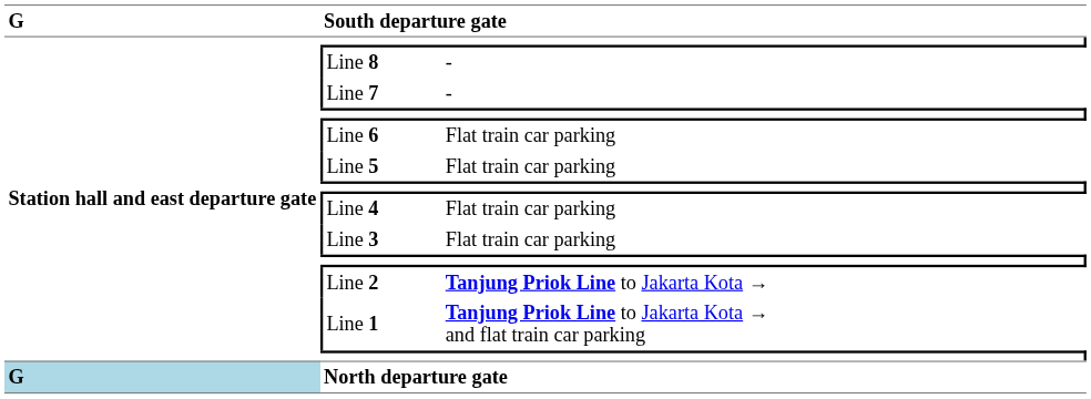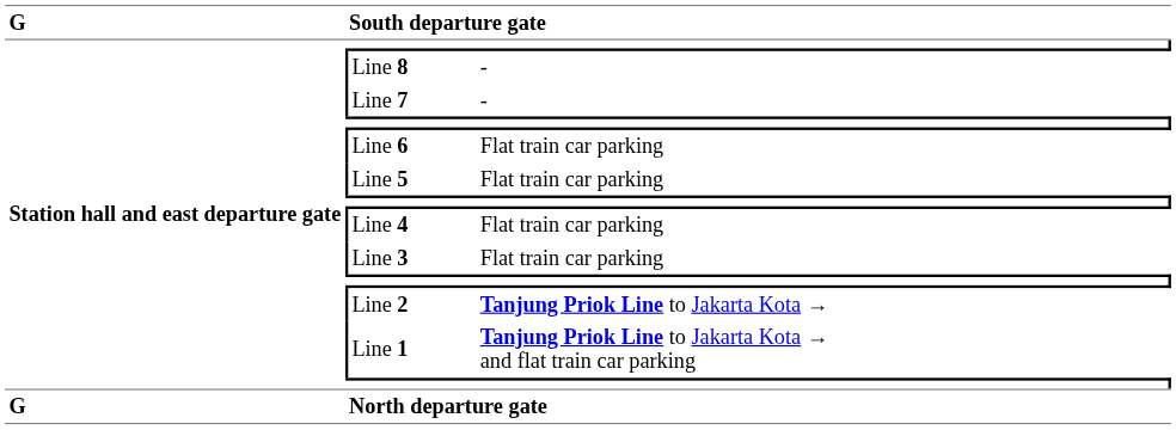North departure gate | G: lightblue background -> no background
